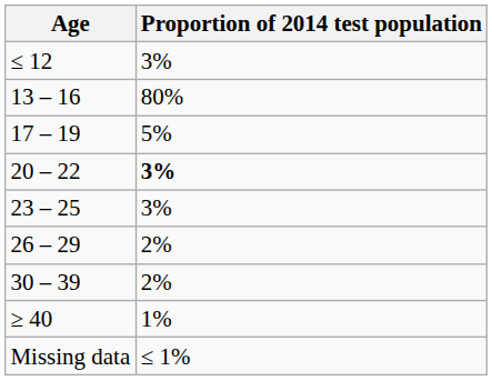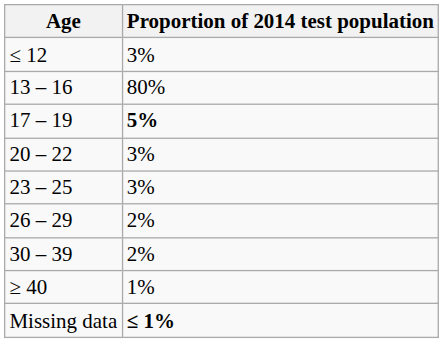17 – 19 | Proportion of 2014 test population: normal -> bold
20 – 22 | Proportion of 2014 test population: bold -> normal
Missing data | Proportion of 2014 test population: normal -> bold
